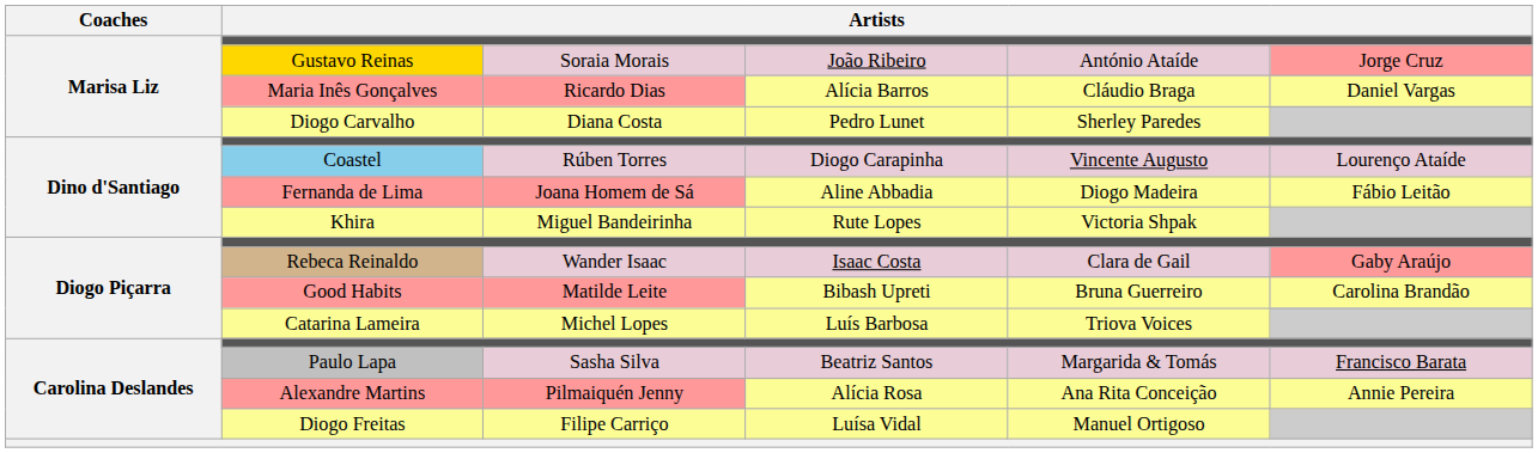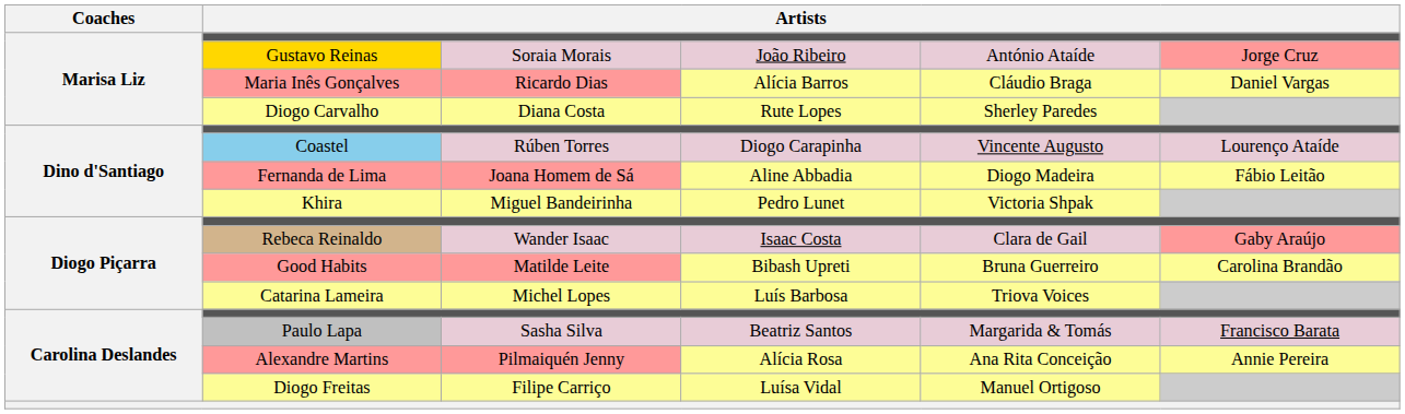Diogo Carvalho | column 4: Pedro Lunet -> Rute Lopes
Khira | column 4: Rute Lopes -> Pedro Lunet
